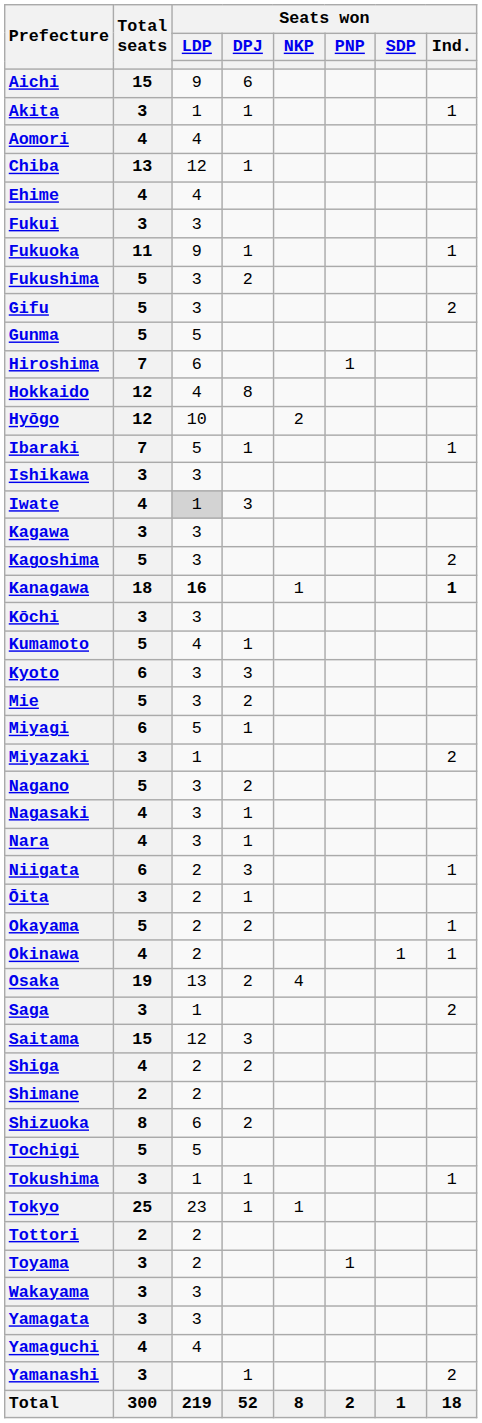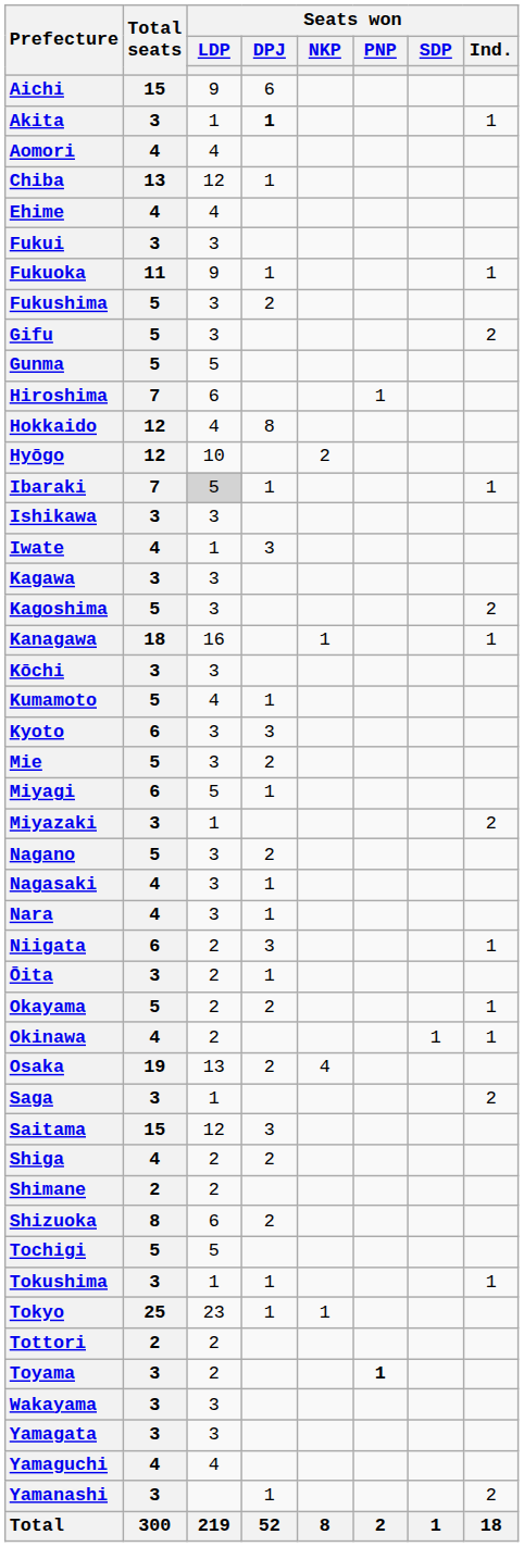Akita | Seats won / DPJ: normal -> bold
Ibaraki | Seats won / LDP: no background -> lightgrey background
Iwate | Seats won / LDP: lightgrey background -> no background
Kanagawa | Seats won / LDP: bold -> normal
Kanagawa | Seats won / Ind.: bold -> normal
Toyama | Seats won / PNP: normal -> bold
